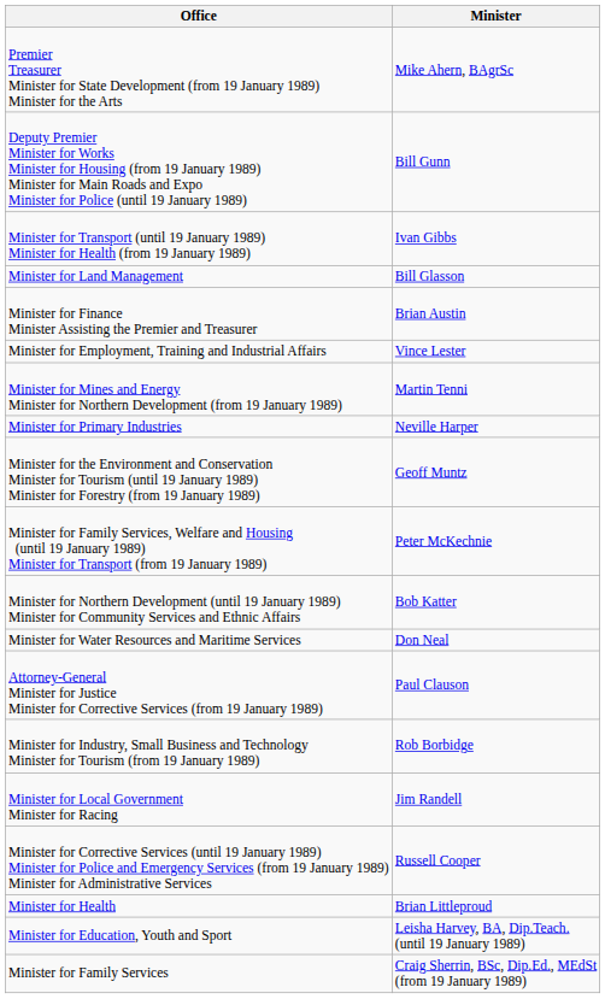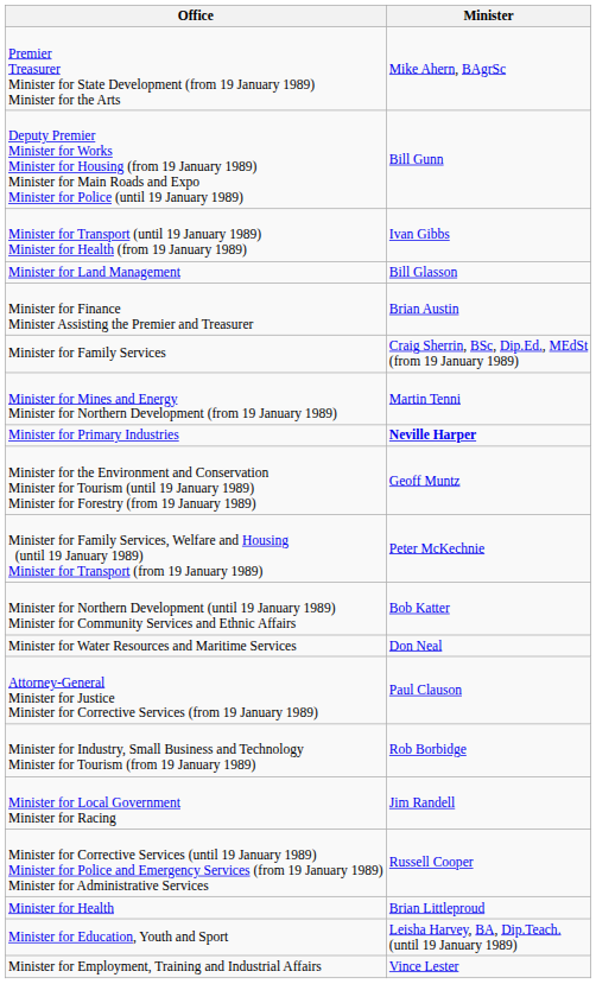rows swapped: Minister for Employment, Training and Industrial Affairs <-> Minister for Family Services
Minister for Primary Industries | Minister: normal -> bold
